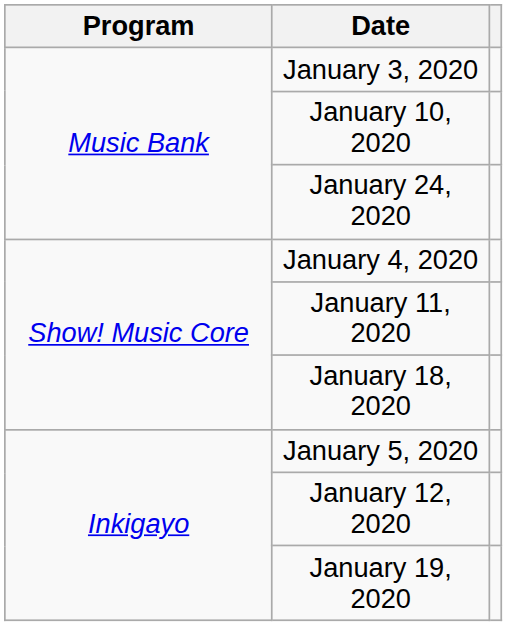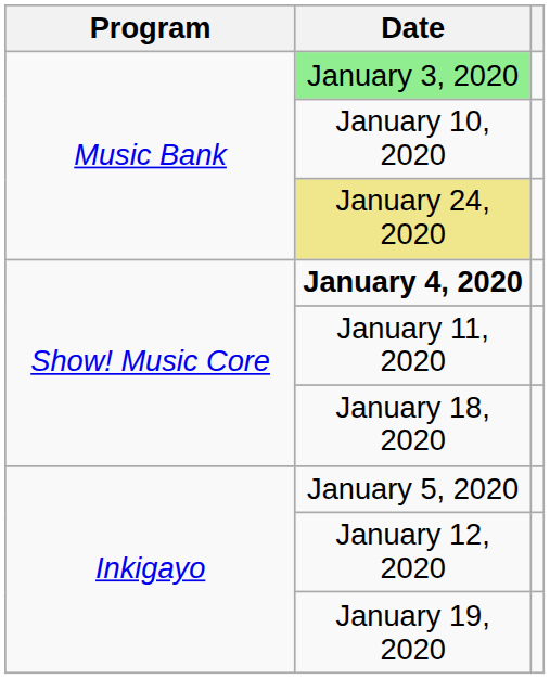January 3, 2020 | Date: no background -> lightgreen background
January 24, 2020 | Date: no background -> khaki background
January 4, 2020 | Date: normal -> bold
